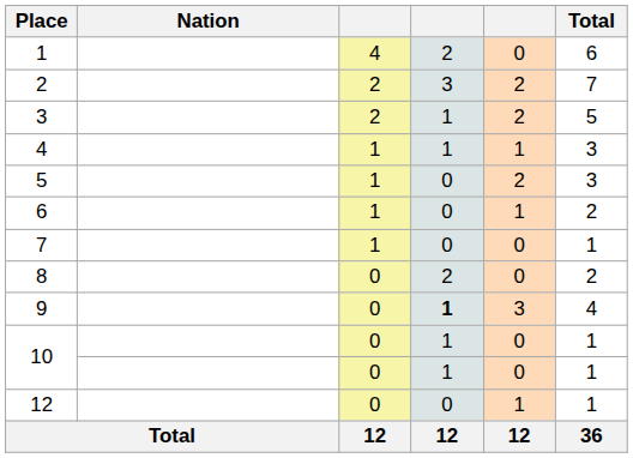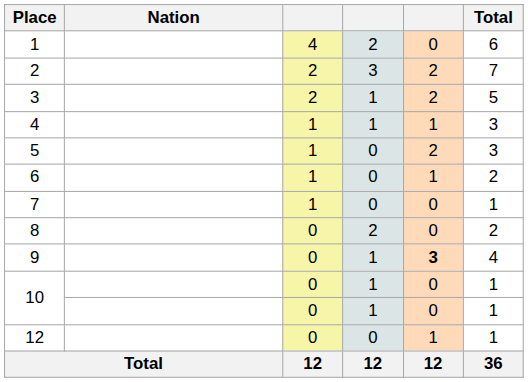9 | column 4: bold -> normal
9 | column 5: normal -> bold
